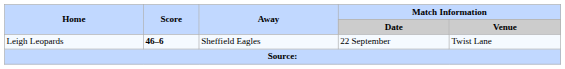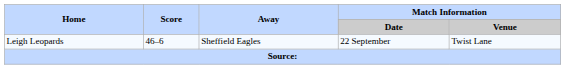Leigh Leopards | Score: bold -> normal
